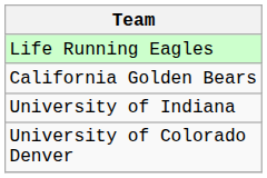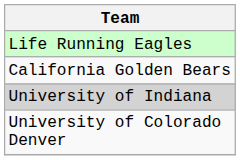row 4 | column 1: no background -> lightgrey background
